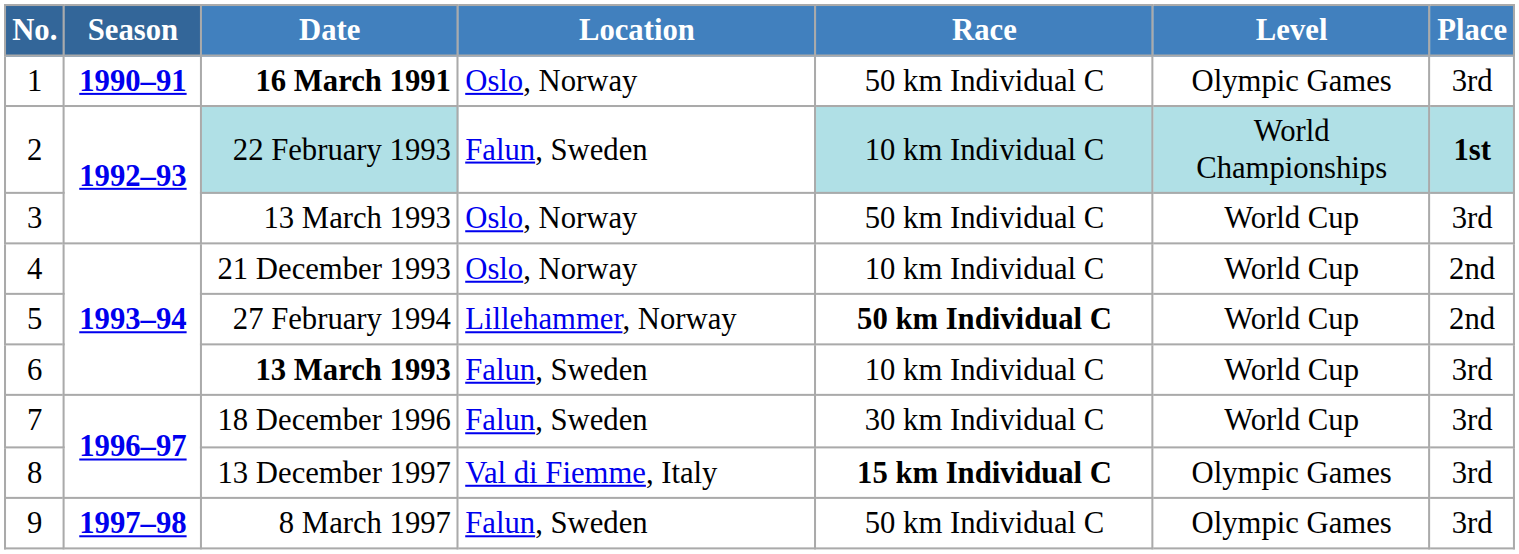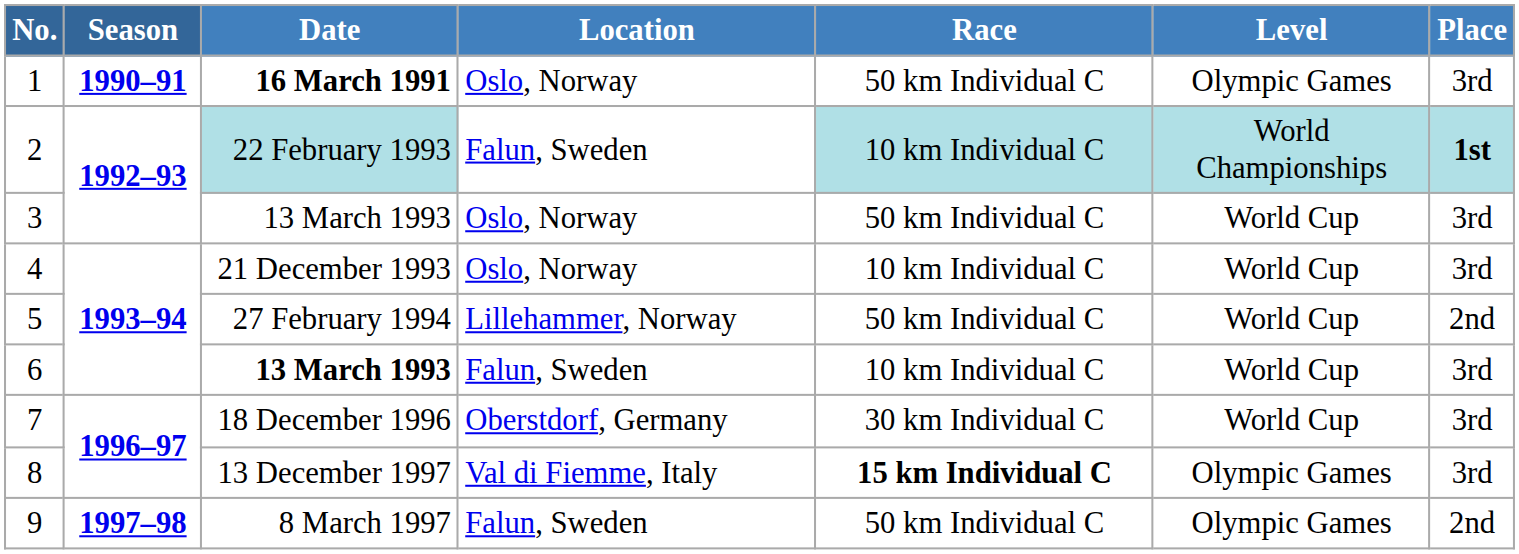4 | Place: 2nd -> 3rd
5 | Race: bold -> normal
7 | Location: Falun, Sweden -> Oberstdorf, Germany
9 | Place: 3rd -> 2nd
